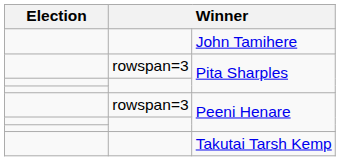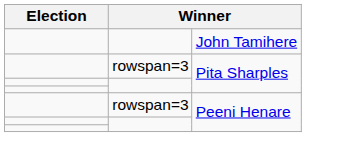- row: Takutai Tarsh Kemp
